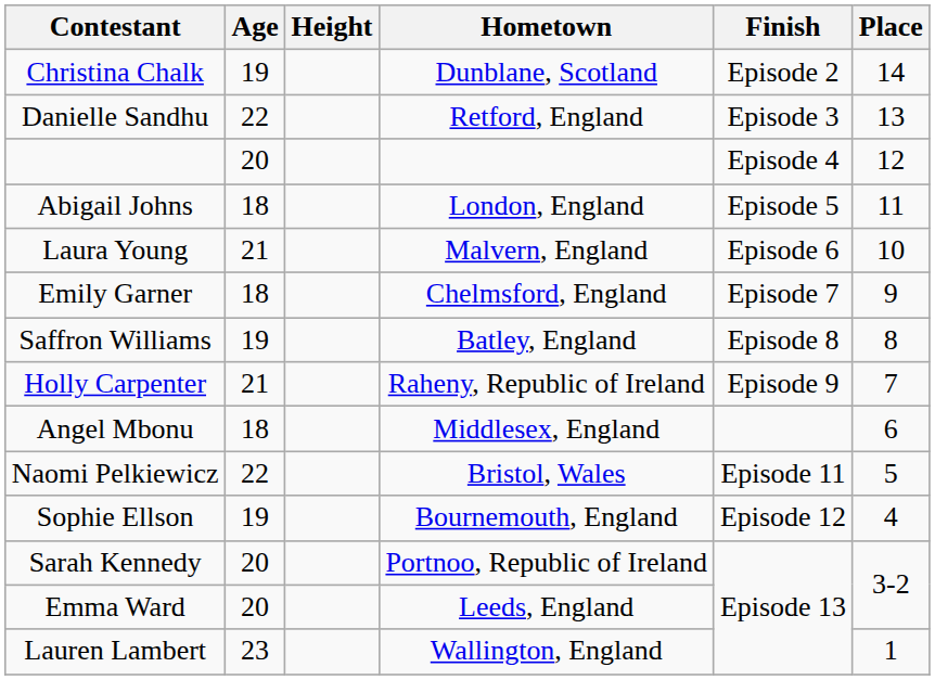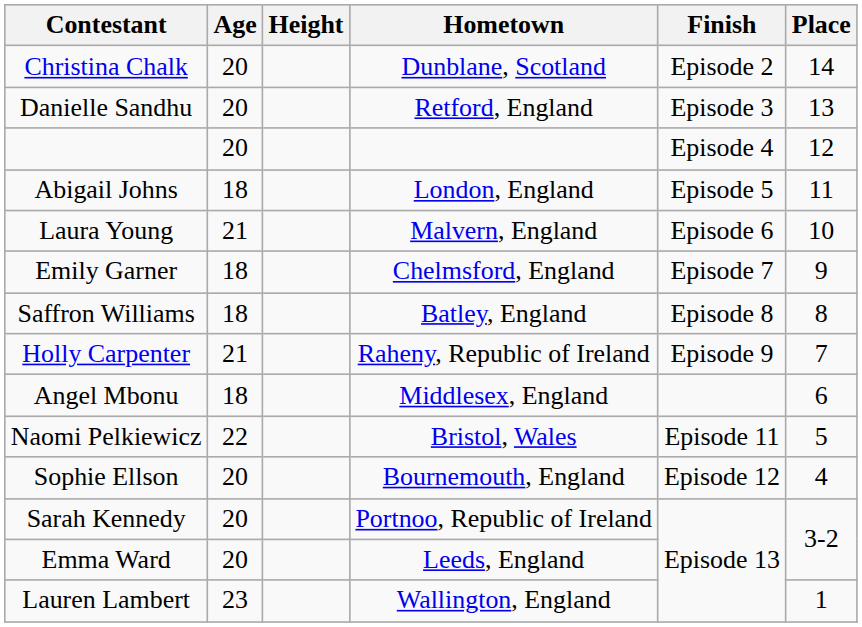Christina Chalk | Age: 19 -> 20
Danielle Sandhu | Age: 22 -> 20
Saffron Williams | Age: 19 -> 18
Sophie Ellson | Age: 19 -> 20
